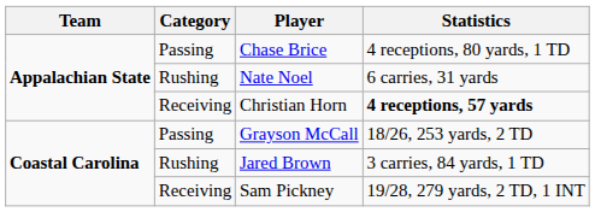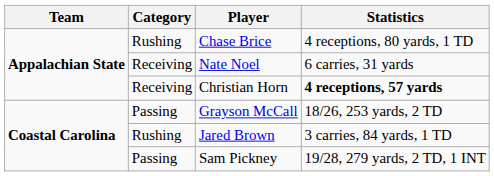Chase Brice | Category: Passing -> Rushing
Nate Noel | Category: Rushing -> Receiving
Sam Pickney | Category: Receiving -> Passing
